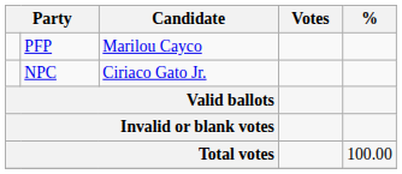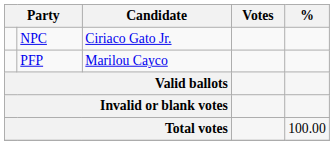rows swapped: PFP <-> NPC
